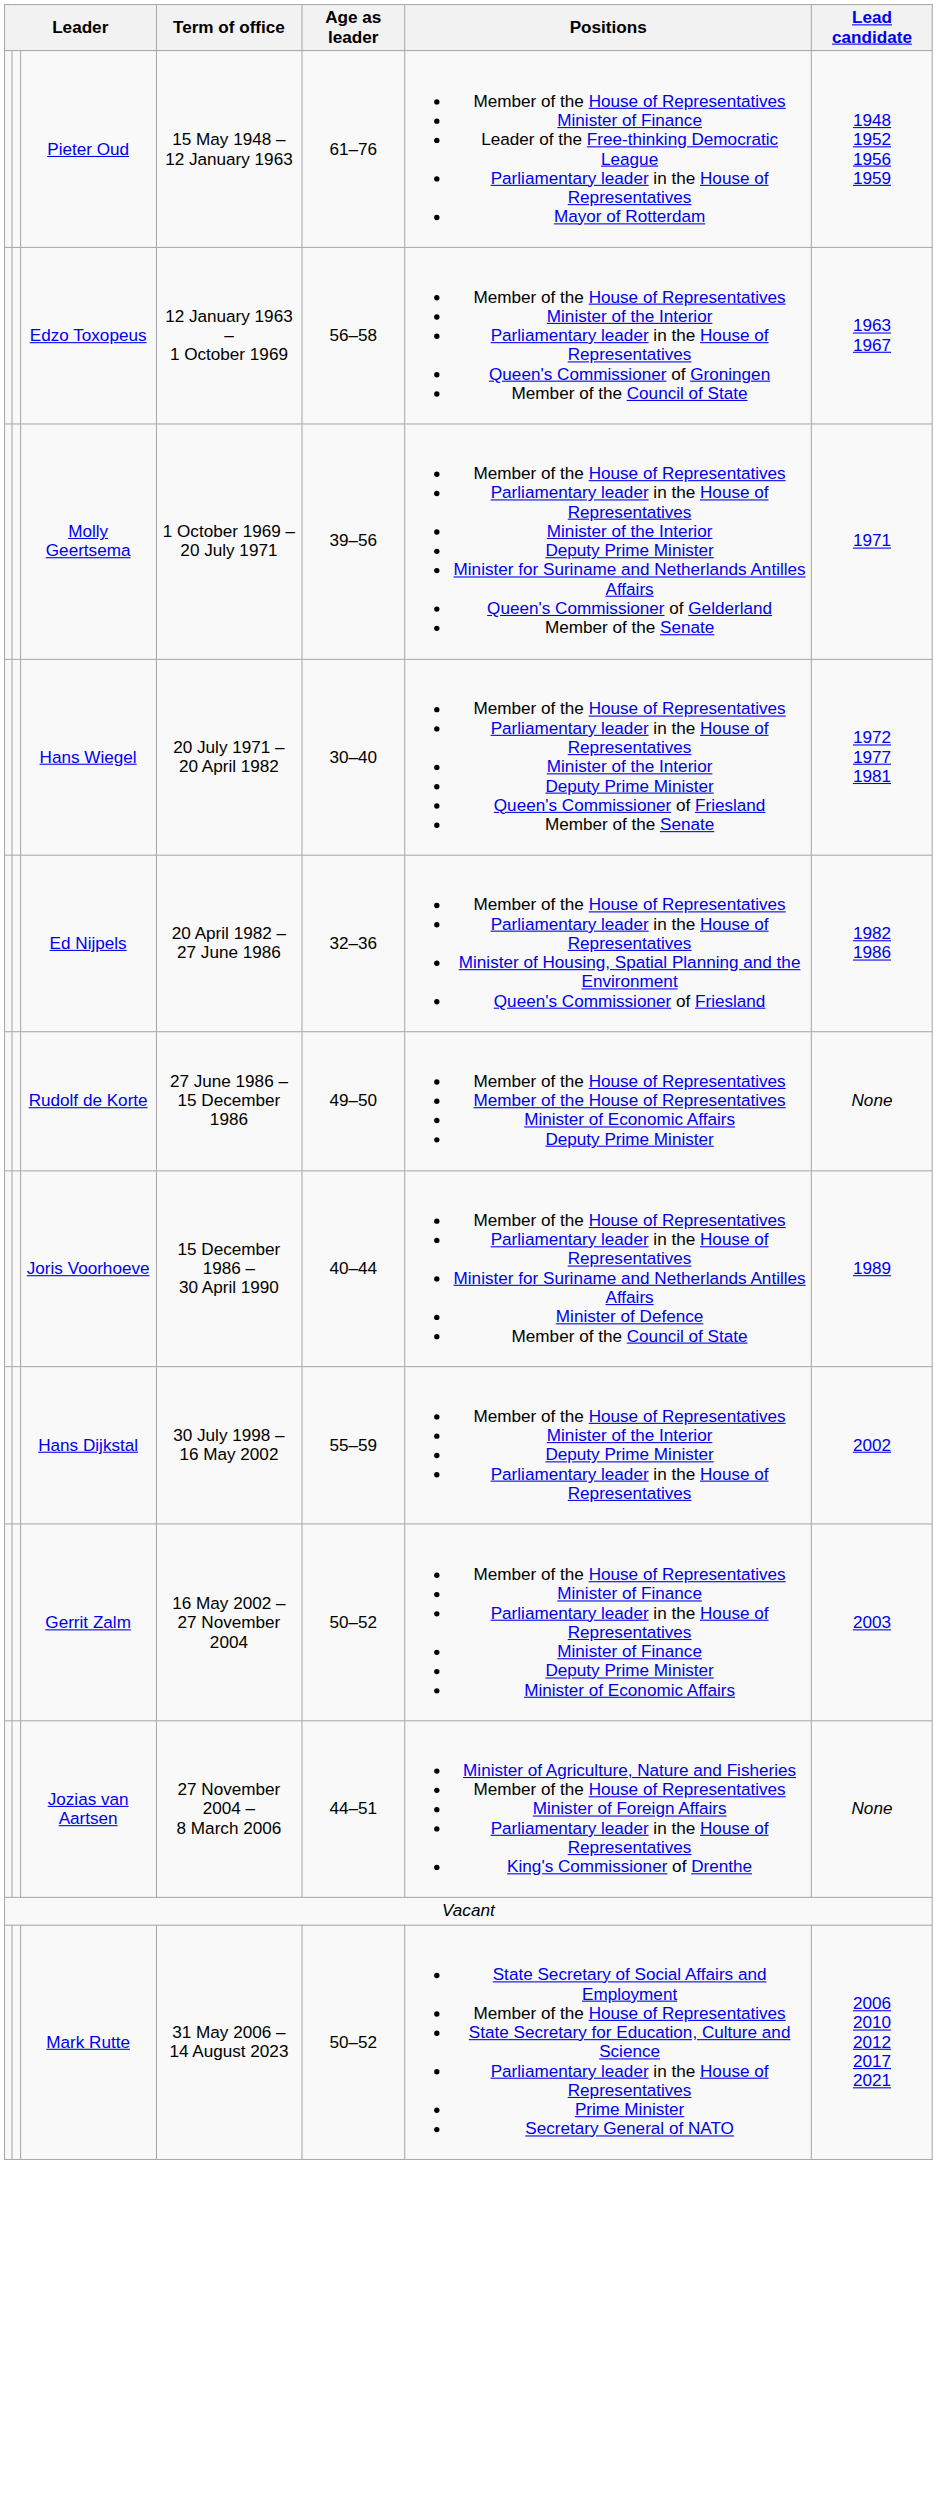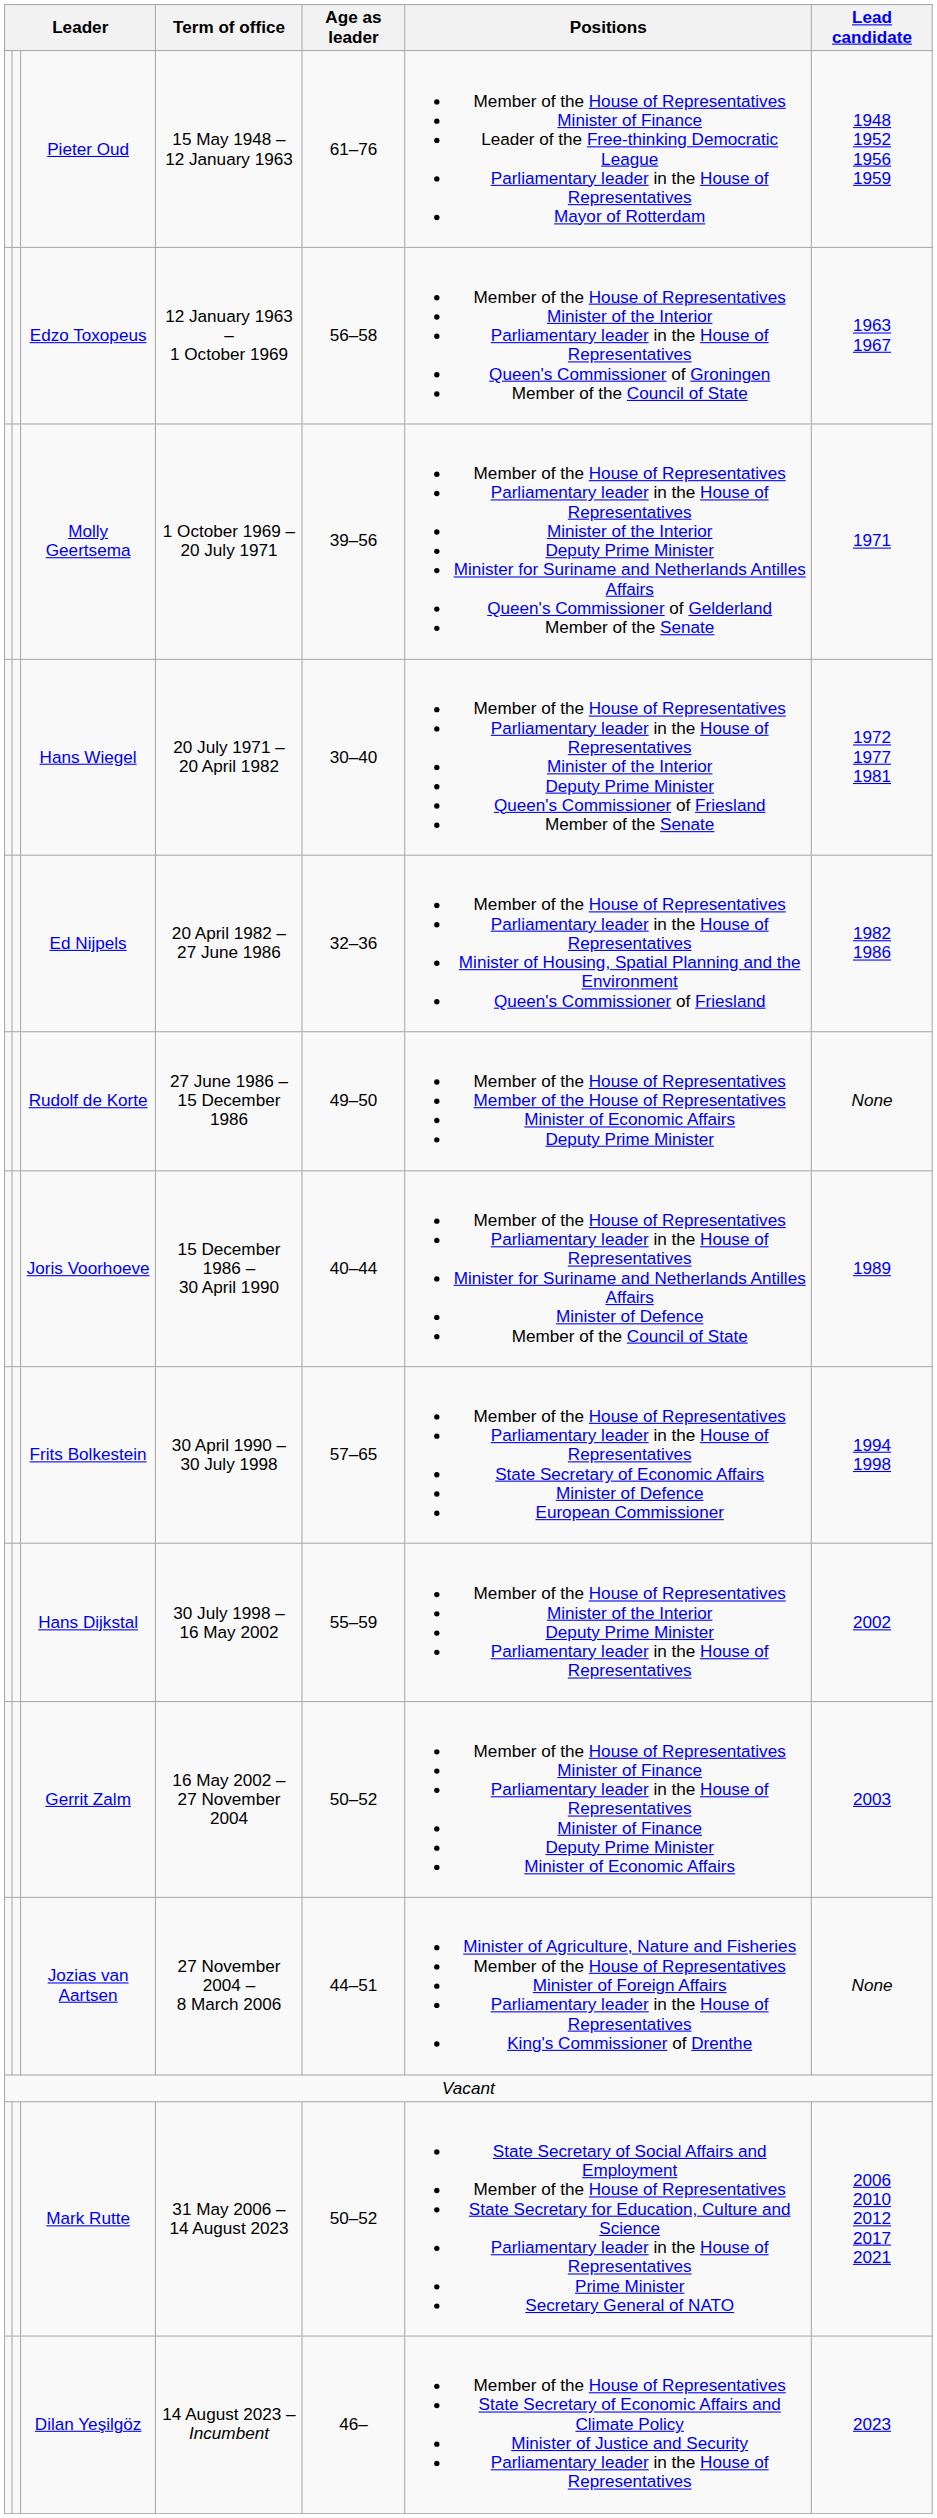+ row: Frits Bolkestein | 30 April 1990 – 30 July 1998 | 57–65 | Member of the House of Representatives Parliamentary leader in the House of Representatives State Secretary of Economic Affairs Minister of Defence European Commissioner | 1994 1998
+ row: Dilan Yeşilgöz | 14 August 2023 – Incumbent | 46– | Member of the House of Representatives State Secretary of Economic Affairs and Climate Policy Minister of Justice and Security Parliamentary leader in the House of Representatives | 2023
